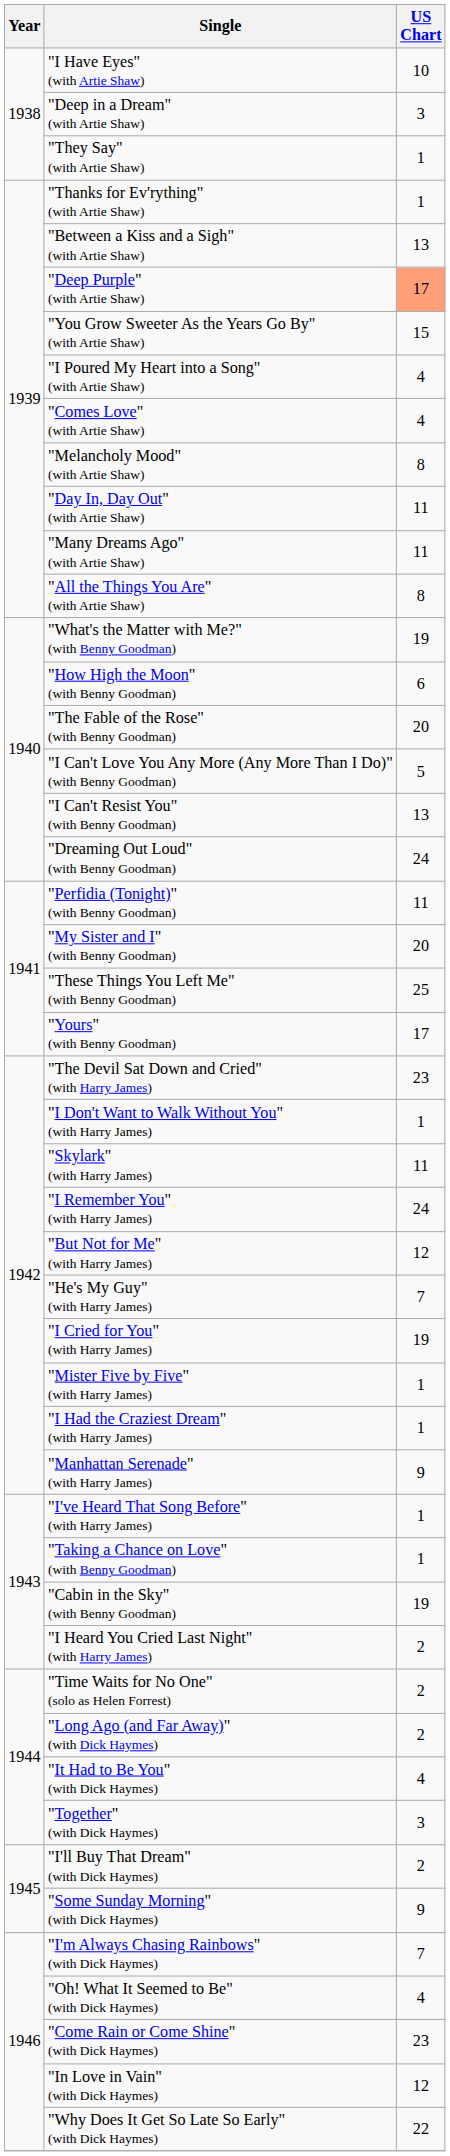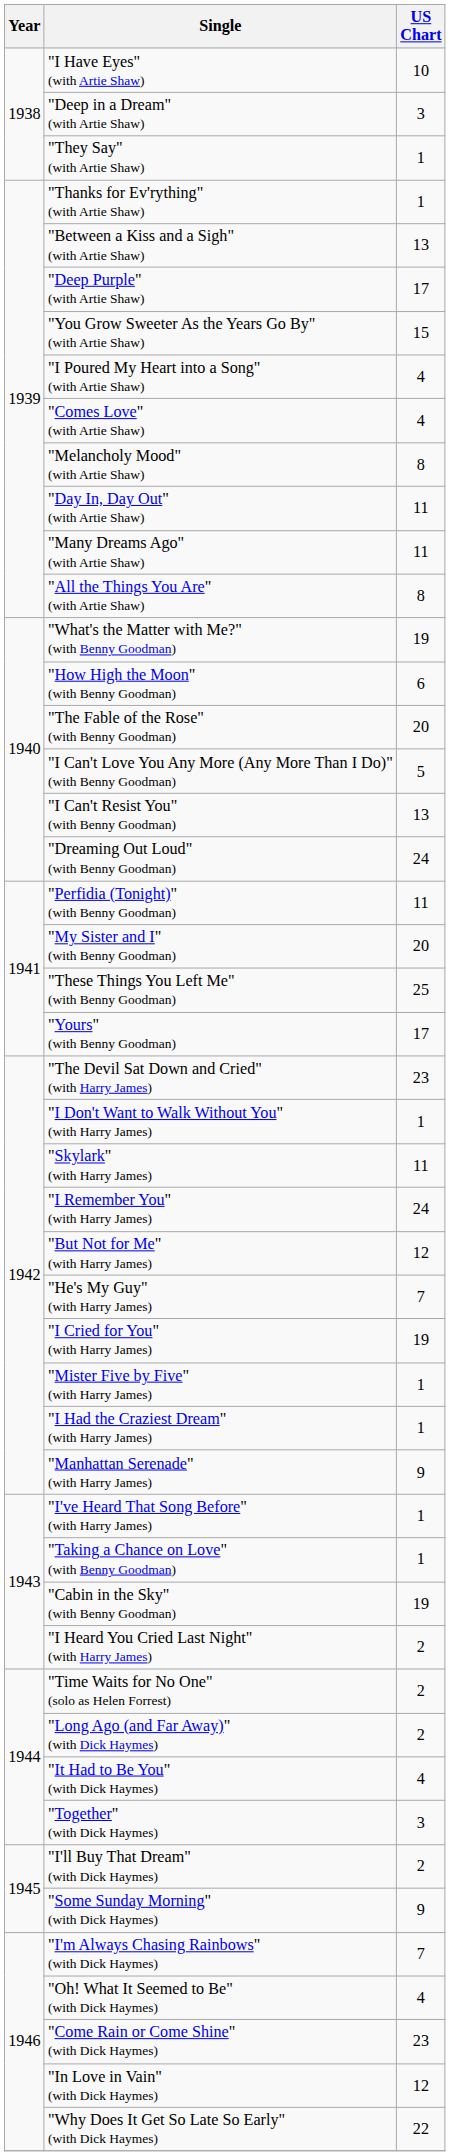"Deep Purple" (with Artie Shaw) | US Chart: lightsalmon background -> no background
